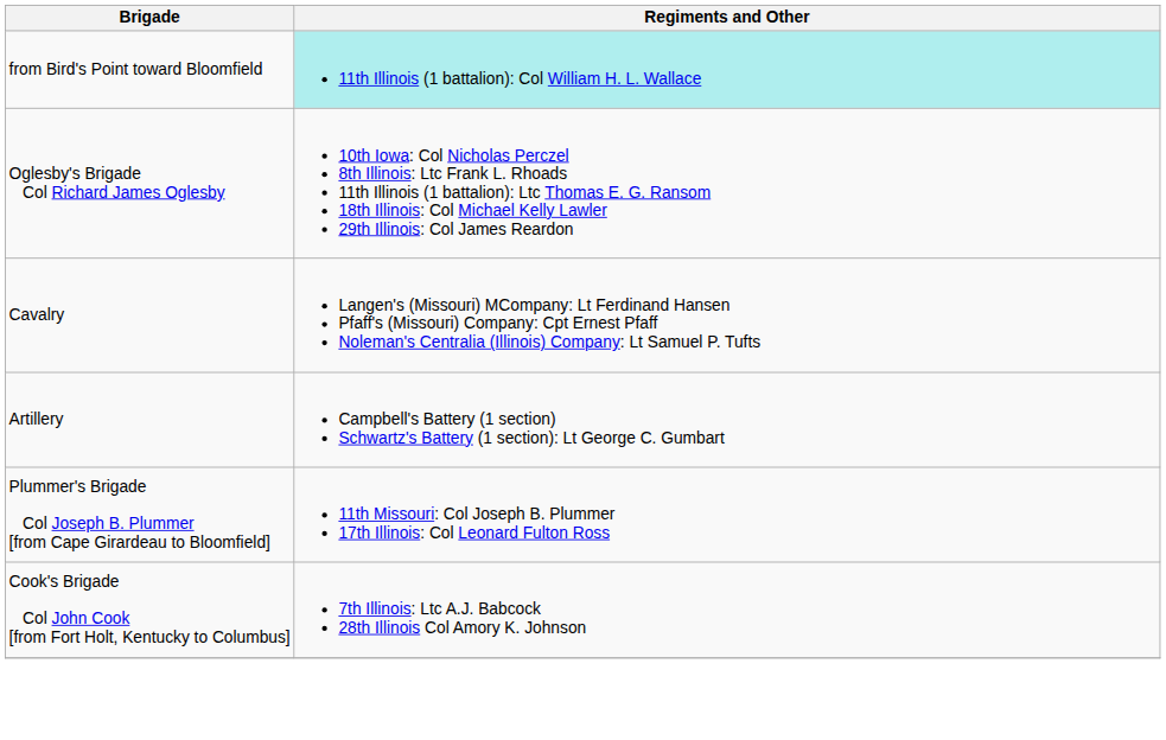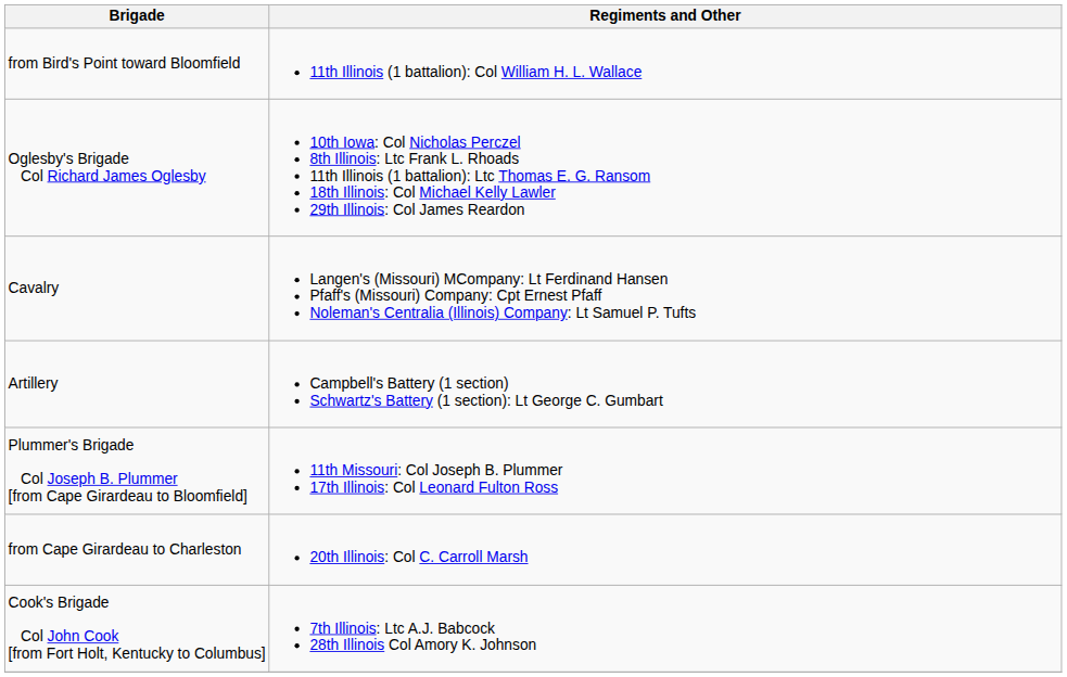from Bird's Point toward Bloomfield | Regiments and Other: paleturquoise background -> no background
+ row: from Cape Girardeau to Charleston | 20th Illinois: Col C. Carroll Marsh
